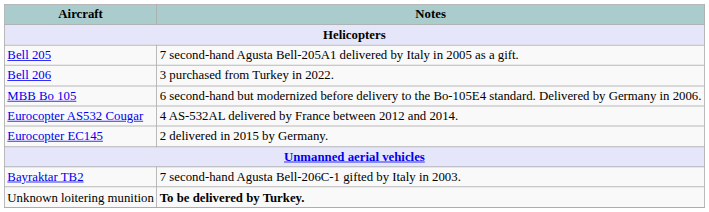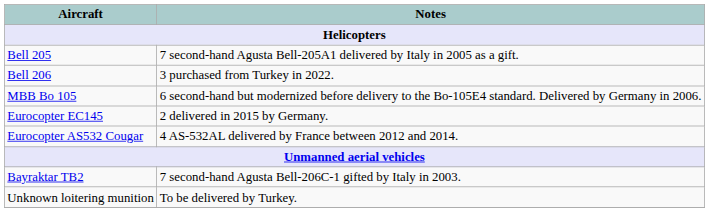rows swapped: Eurocopter AS532 Cougar <-> Eurocopter EC145
Unknown loitering munition | Notes: bold -> normal
